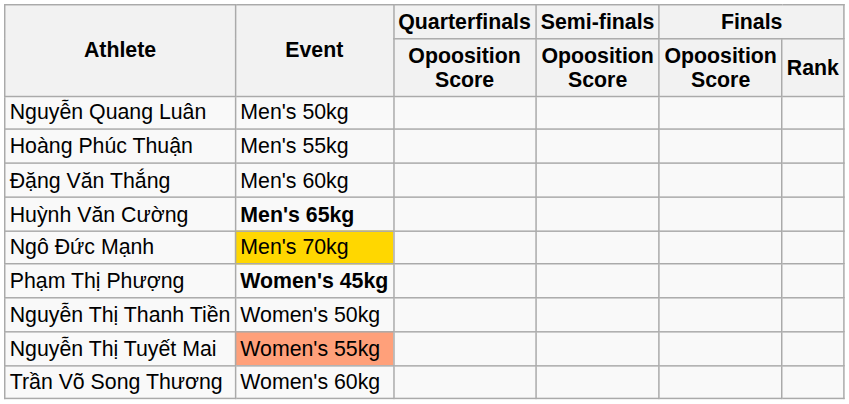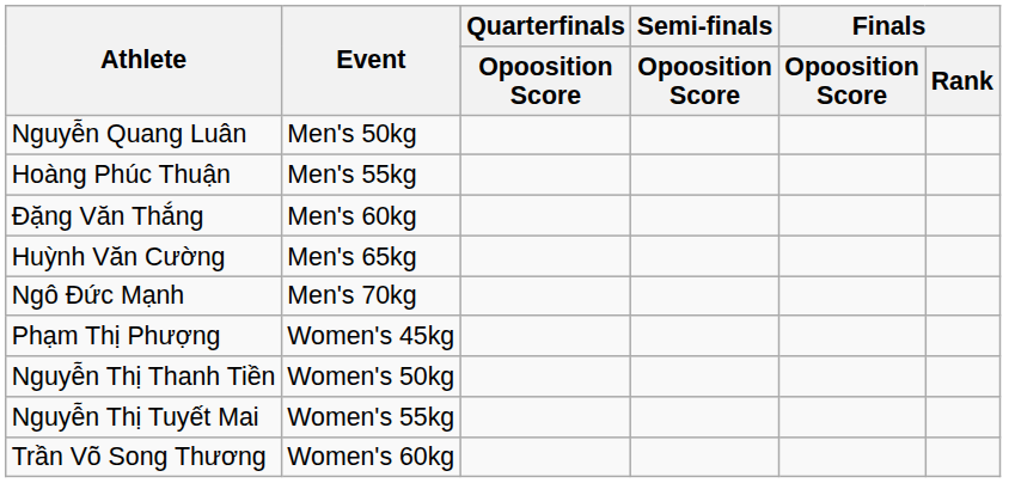Huỳnh Văn Cường | Event: bold -> normal
Ngô Đức Mạnh | Event: gold background -> no background
Phạm Thị Phượng | Event: bold -> normal
Nguyễn Thị Tuyết Mai | Event: lightsalmon background -> no background
